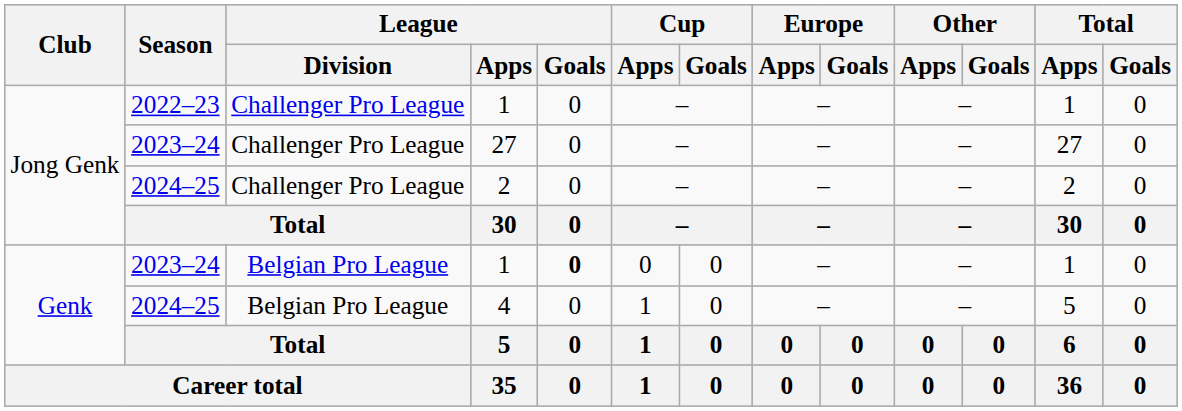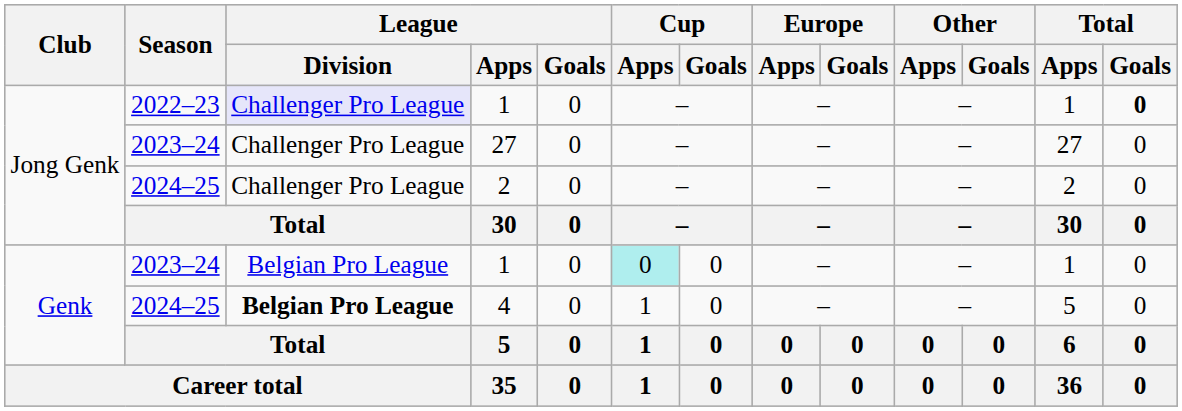2022–23 / 1 | League / Division: no background -> lavender background
2022–23 / 1 | Total / Goals: normal -> bold
2023–24 / 1 | League / Goals: bold -> normal
2023–24 / 1 | Cup / Apps: no background -> paleturquoise background
4 | League / Division: normal -> bold
